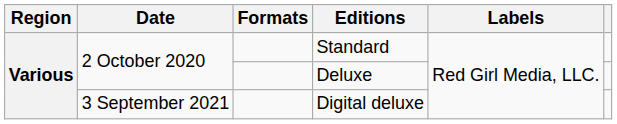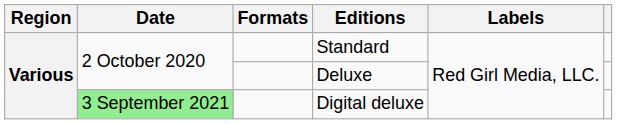Digital deluxe | Date: no background -> lightgreen background
